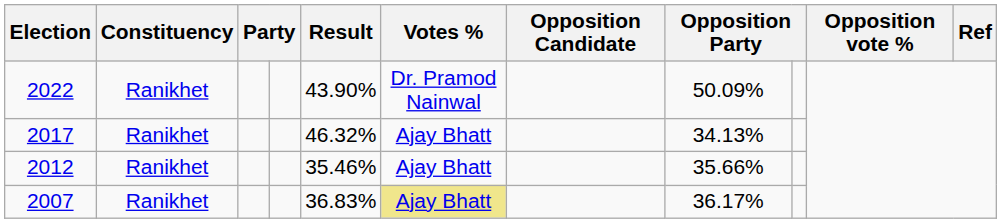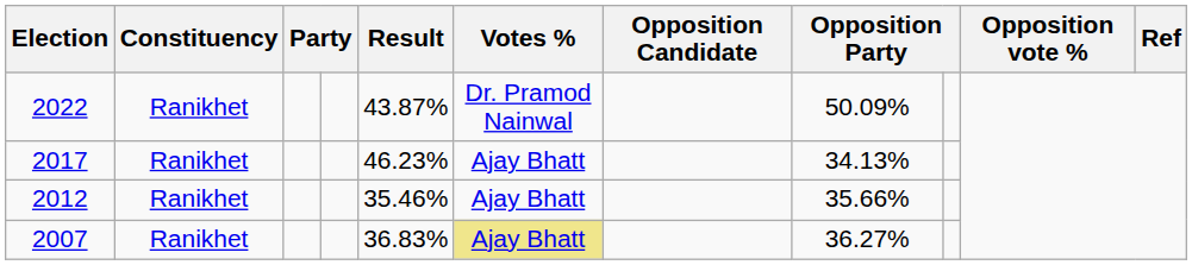2022 | Result: 43.90% -> 43.87%
2017 | Result: 46.32% -> 46.23%
2007 | column 8: 36.17% -> 36.27%
